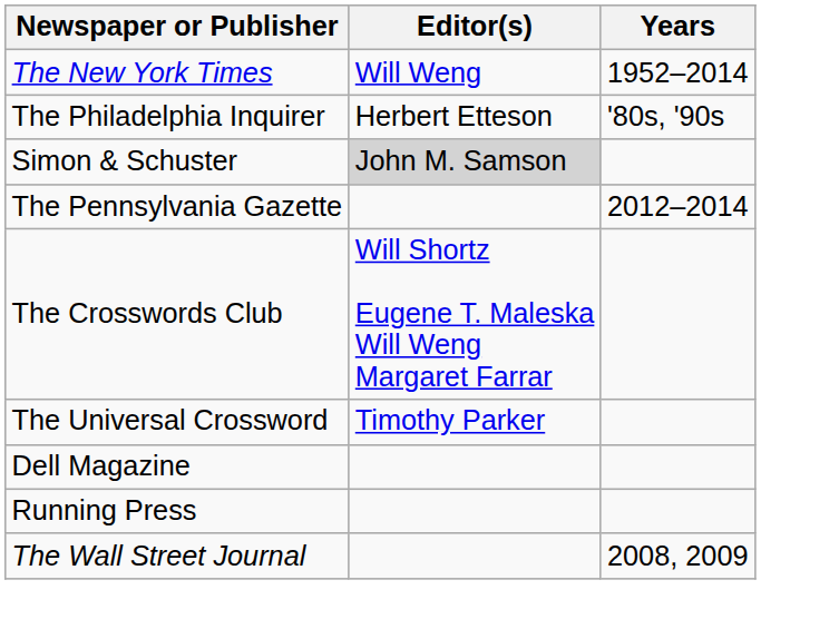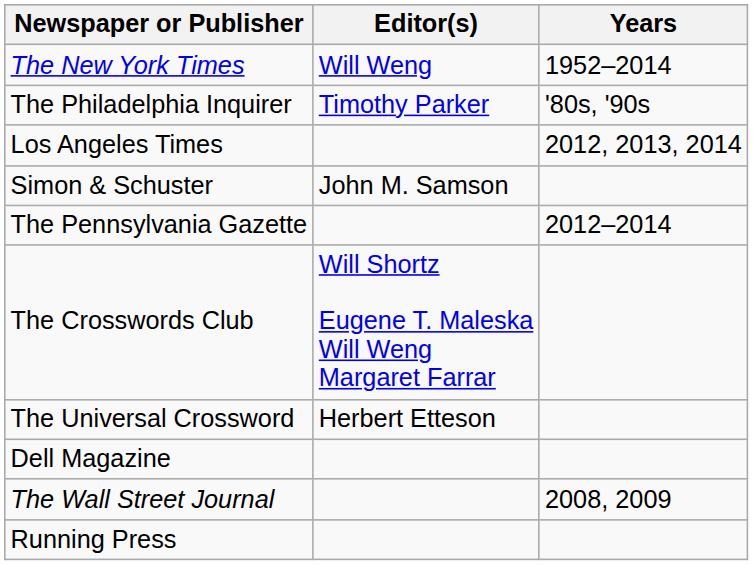The Philadelphia Inquirer | Editor(s): Herbert Etteson -> Timothy Parker
+ row: Los Angeles Times | 2012, 2013, 2014
Simon & Schuster | Editor(s): lightgrey background -> no background
The Universal Crossword | Editor(s): Timothy Parker -> Herbert Etteson
rows swapped: The Wall Street Journal <-> Running Press
